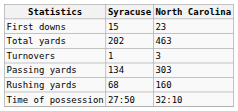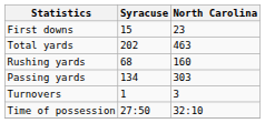rows swapped: Rushing yards <-> Turnovers
